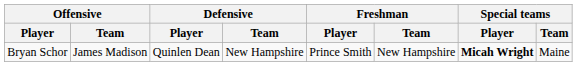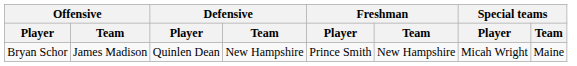Bryan Schor | Special teams / Player: bold -> normal
